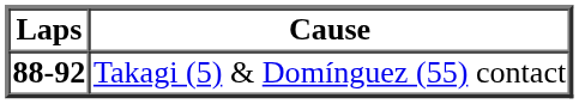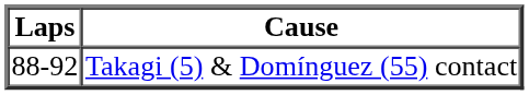Takagi (5) & Domínguez (55) contact | Laps: bold -> normal
